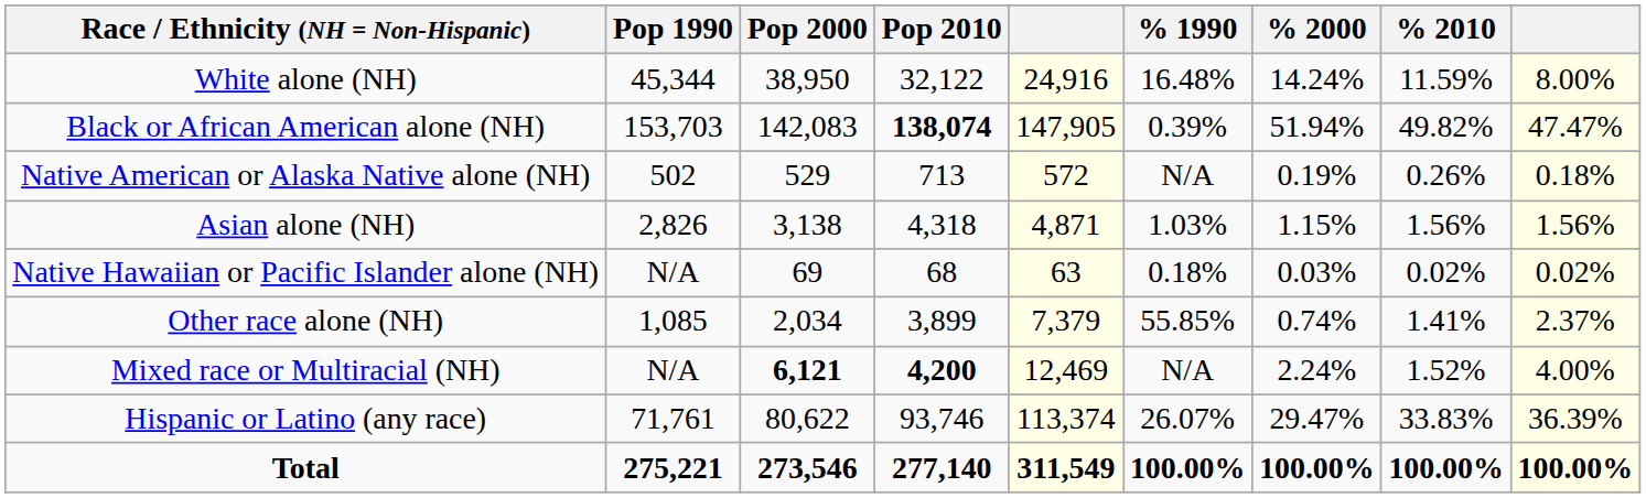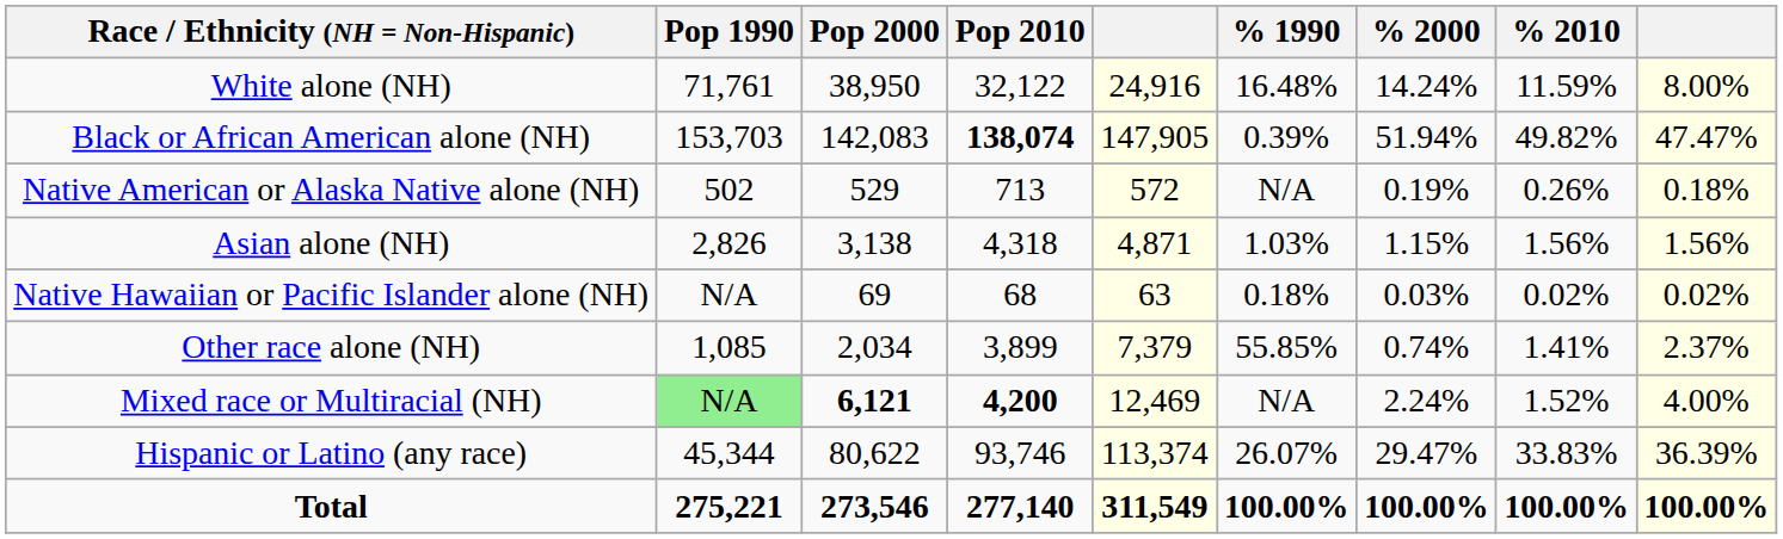White alone (NH) | Pop 1990: 45,344 -> 71,761
Mixed race or Multiracial (NH) | Pop 1990: no background -> lightgreen background
Hispanic or Latino (any race) | Pop 1990: 71,761 -> 45,344
